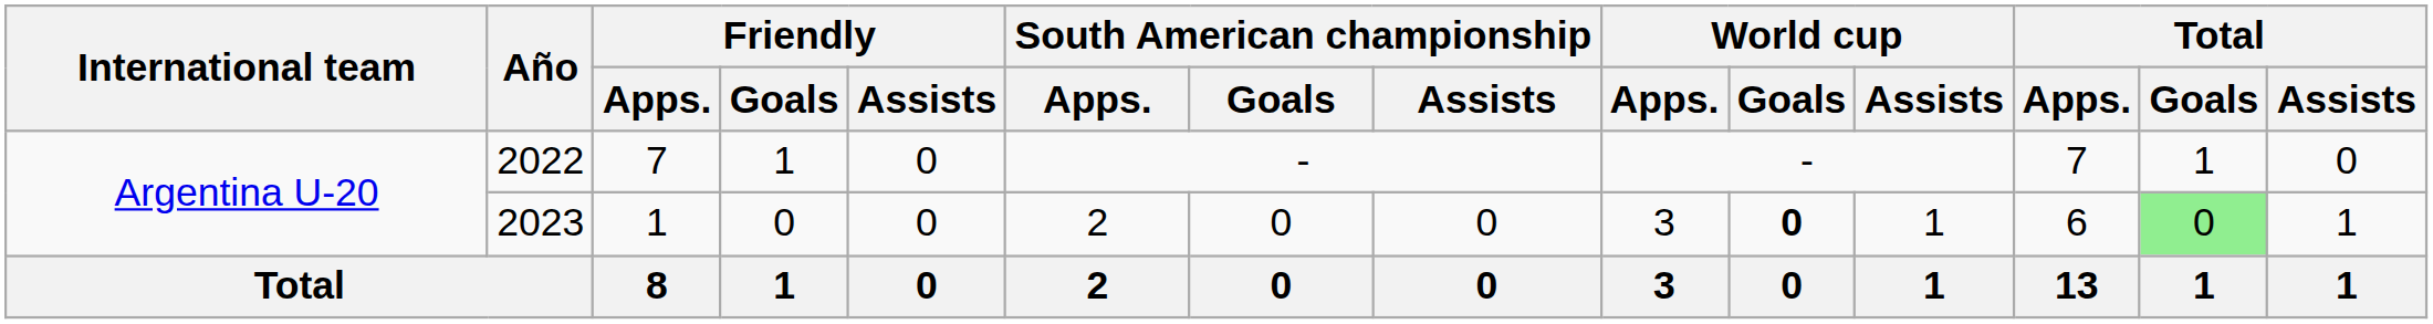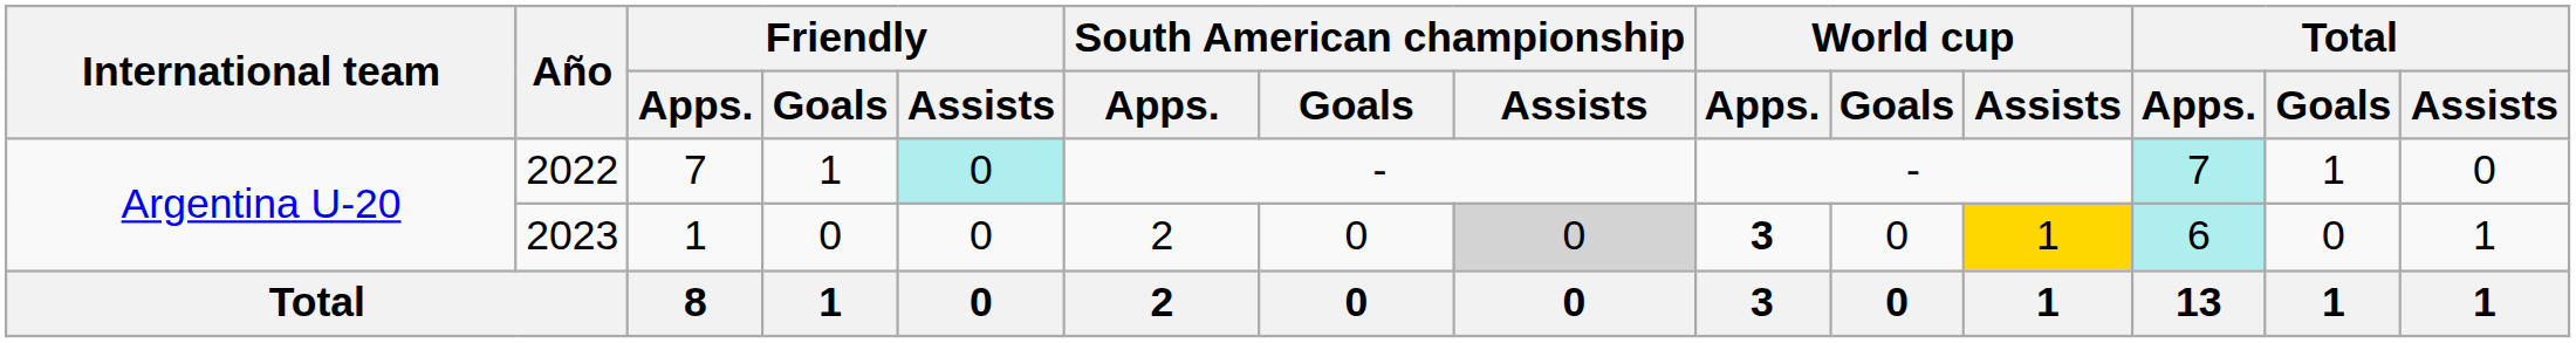2022 | Friendly / Assists: no background -> paleturquoise background
2022 | Total / Apps.: no background -> paleturquoise background
2023 | South American championship / Assists: no background -> lightgrey background
2023 | World cup / Apps.: normal -> bold
2023 | World cup / Goals: bold -> normal
2023 | World cup / Assists: no background -> gold background
2023 | Total / Apps.: no background -> paleturquoise background
2023 | Total / Goals: lightgreen background -> no background
